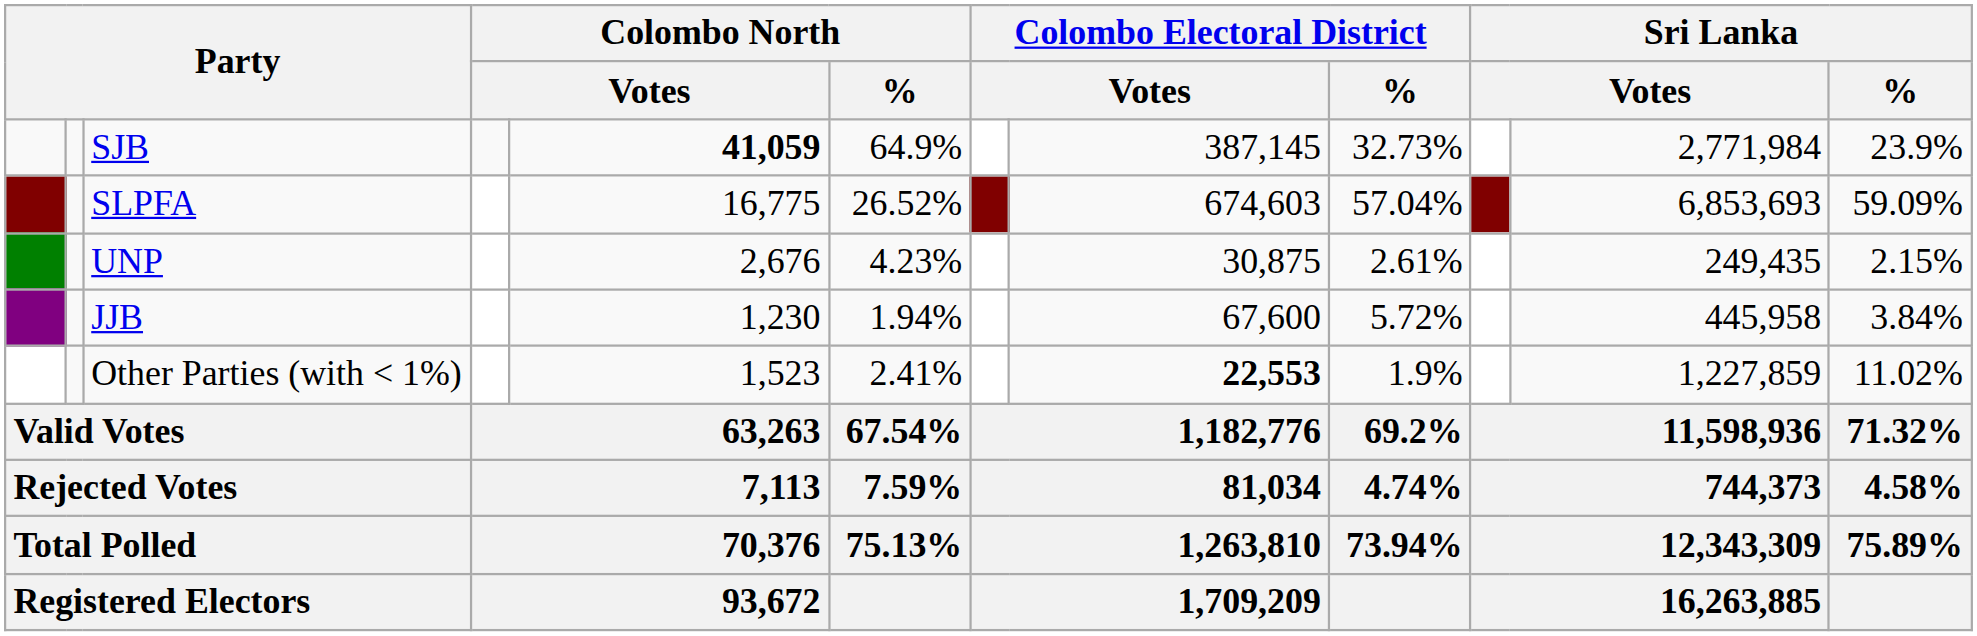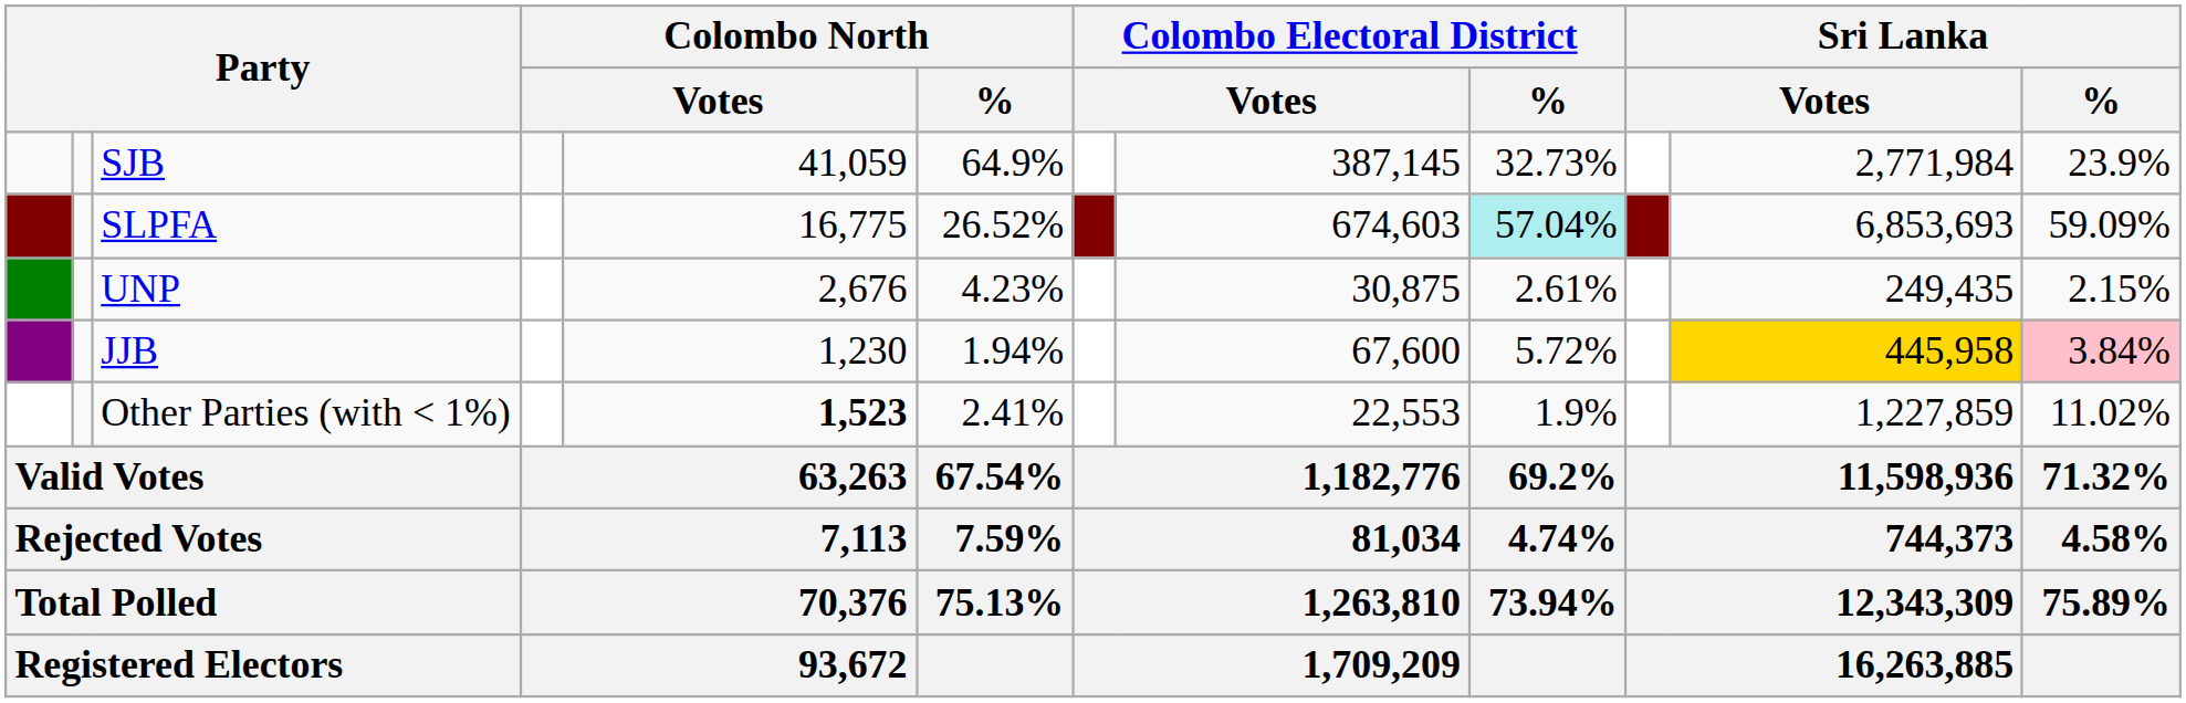SJB | column 5: bold -> normal
SLPFA | Colombo Electoral District / %: no background -> paleturquoise background
JJB | column 11: no background -> gold background
JJB | Sri Lanka / %: no background -> pink background
Other Parties (with < 1%) | column 5: normal -> bold
Other Parties (with < 1%) | column 8: bold -> normal
